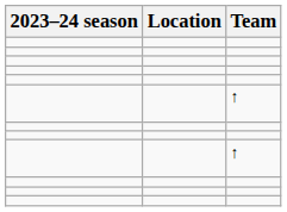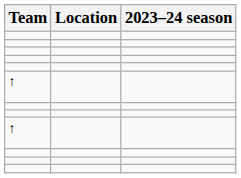columns swapped: Team <-> 2023–24 season
